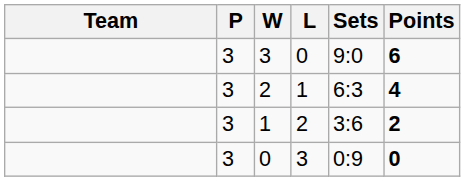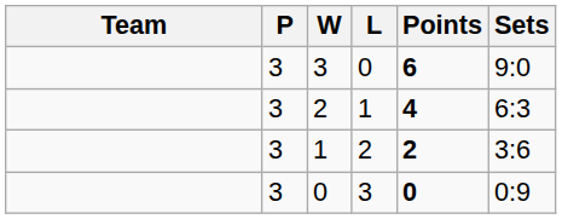columns swapped: Sets <-> Points
